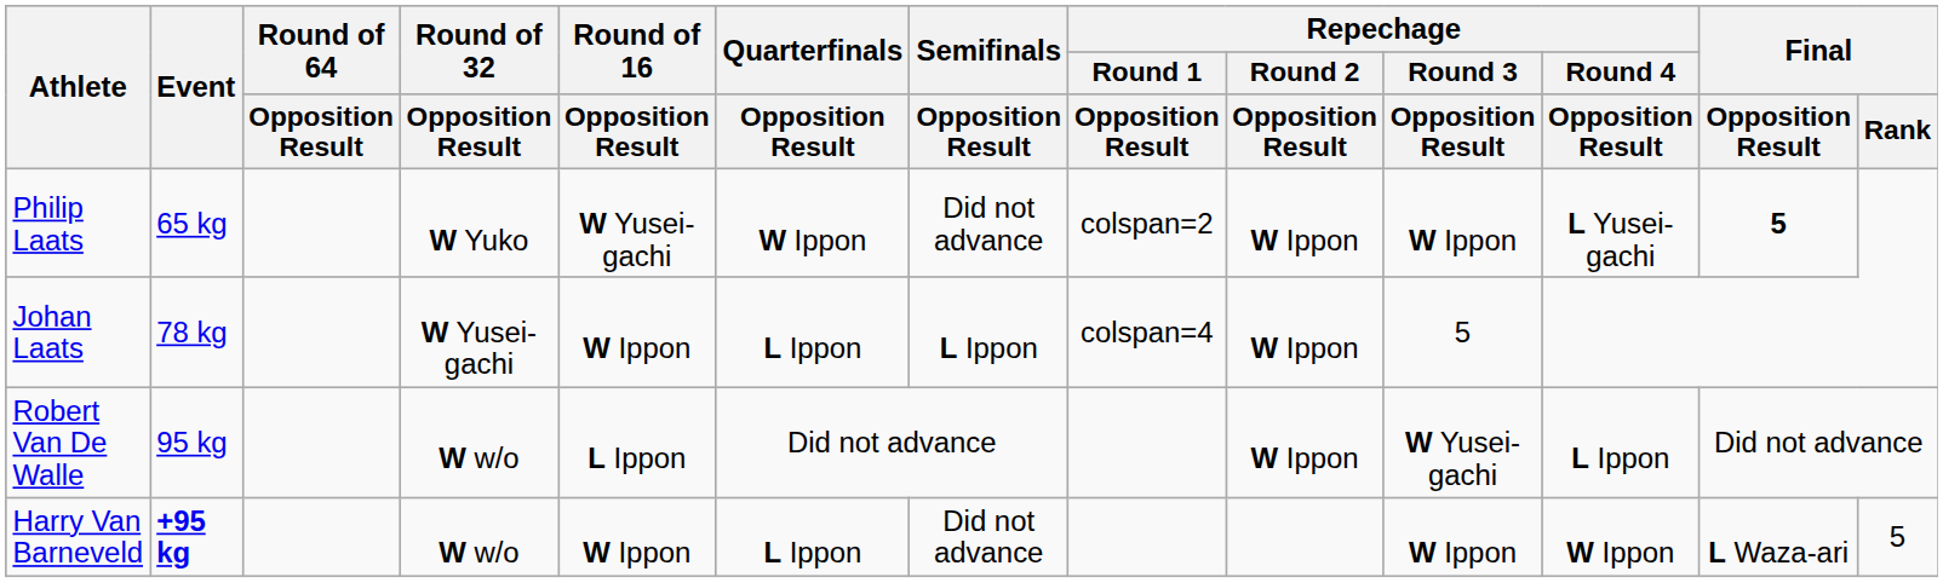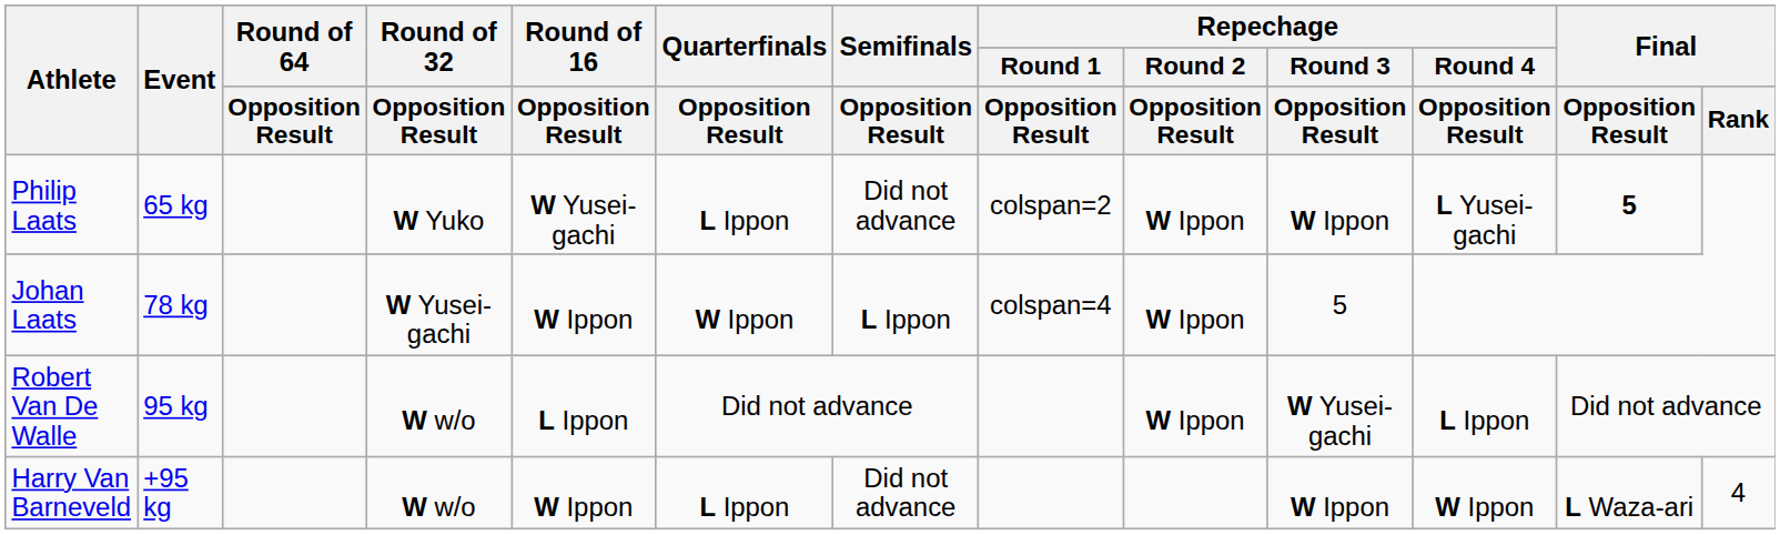Philip Laats | Quarterfinals / Opposition Result: W Ippon -> L Ippon
Johan Laats | Quarterfinals / Opposition Result: L Ippon -> W Ippon
Harry Van Barneveld | Event: bold -> normal
Harry Van Barneveld | Final / Rank: 5 -> 4
